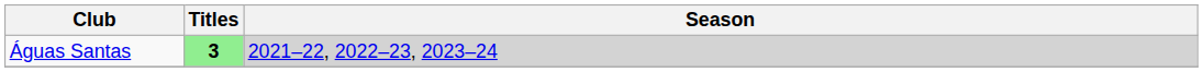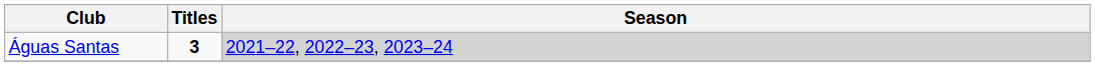Águas Santas | Titles: lightgreen background -> no background
